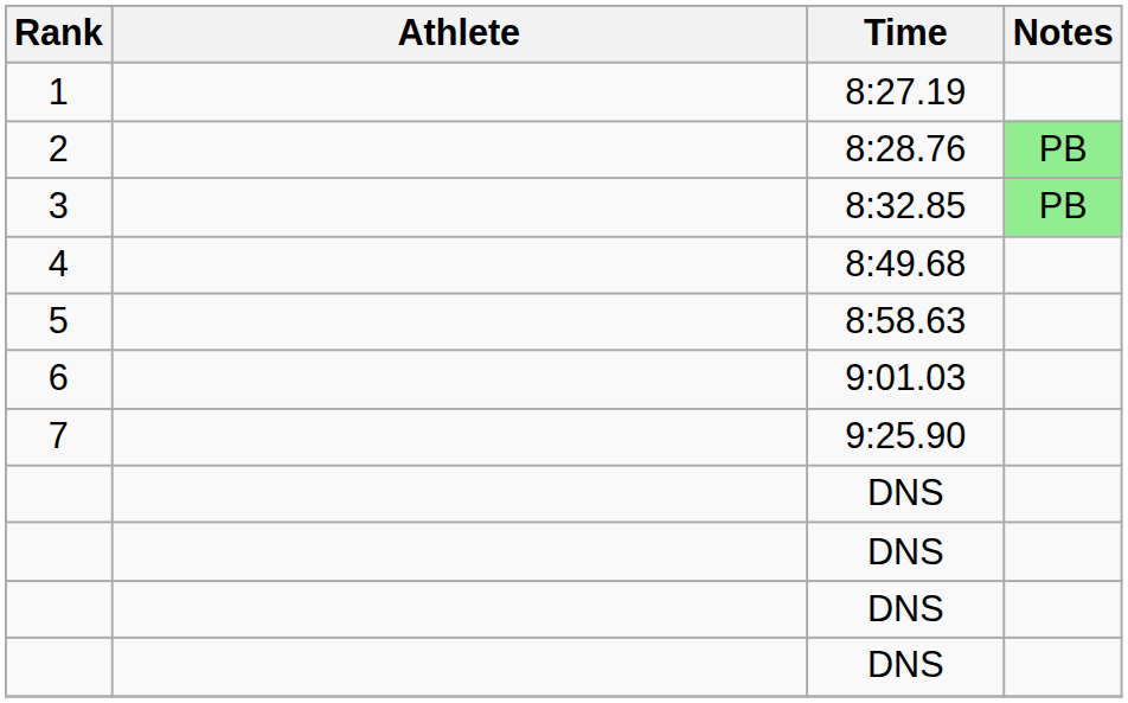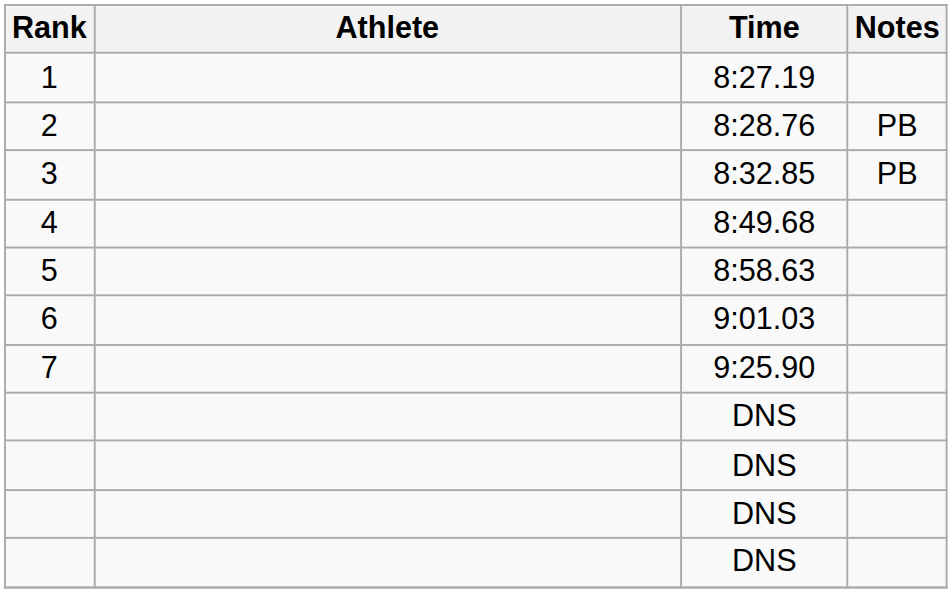2 | Notes: lightgreen background -> no background
3 | Notes: lightgreen background -> no background
